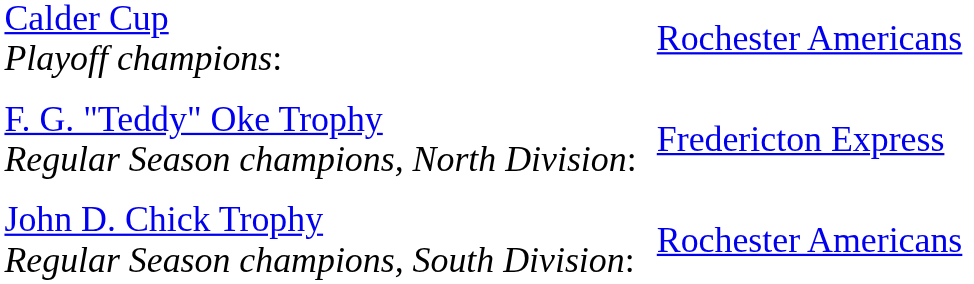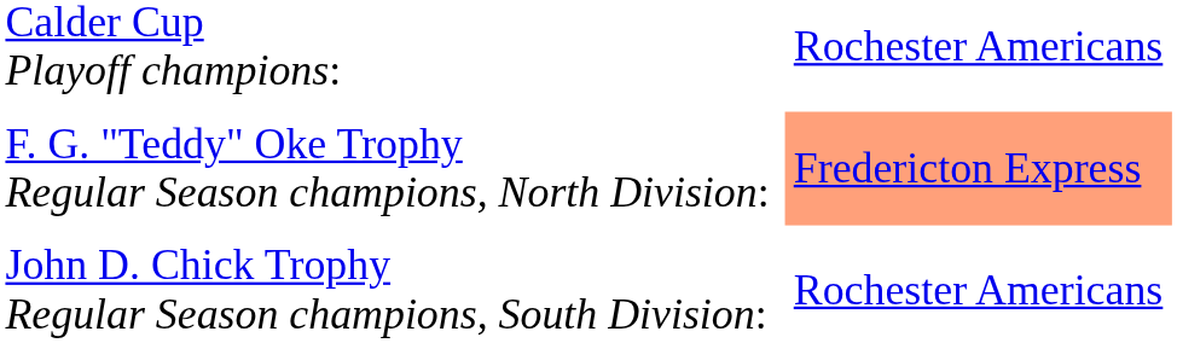row 2 | column 2: no background -> lightsalmon background
